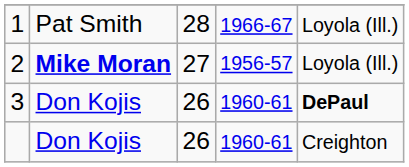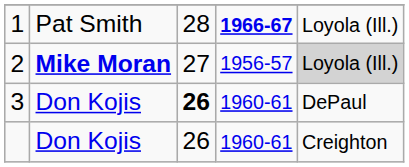1 | column 4: normal -> bold
2 | column 5: no background -> lightgrey background
3 | column 3: normal -> bold
3 | column 5: bold -> normal
